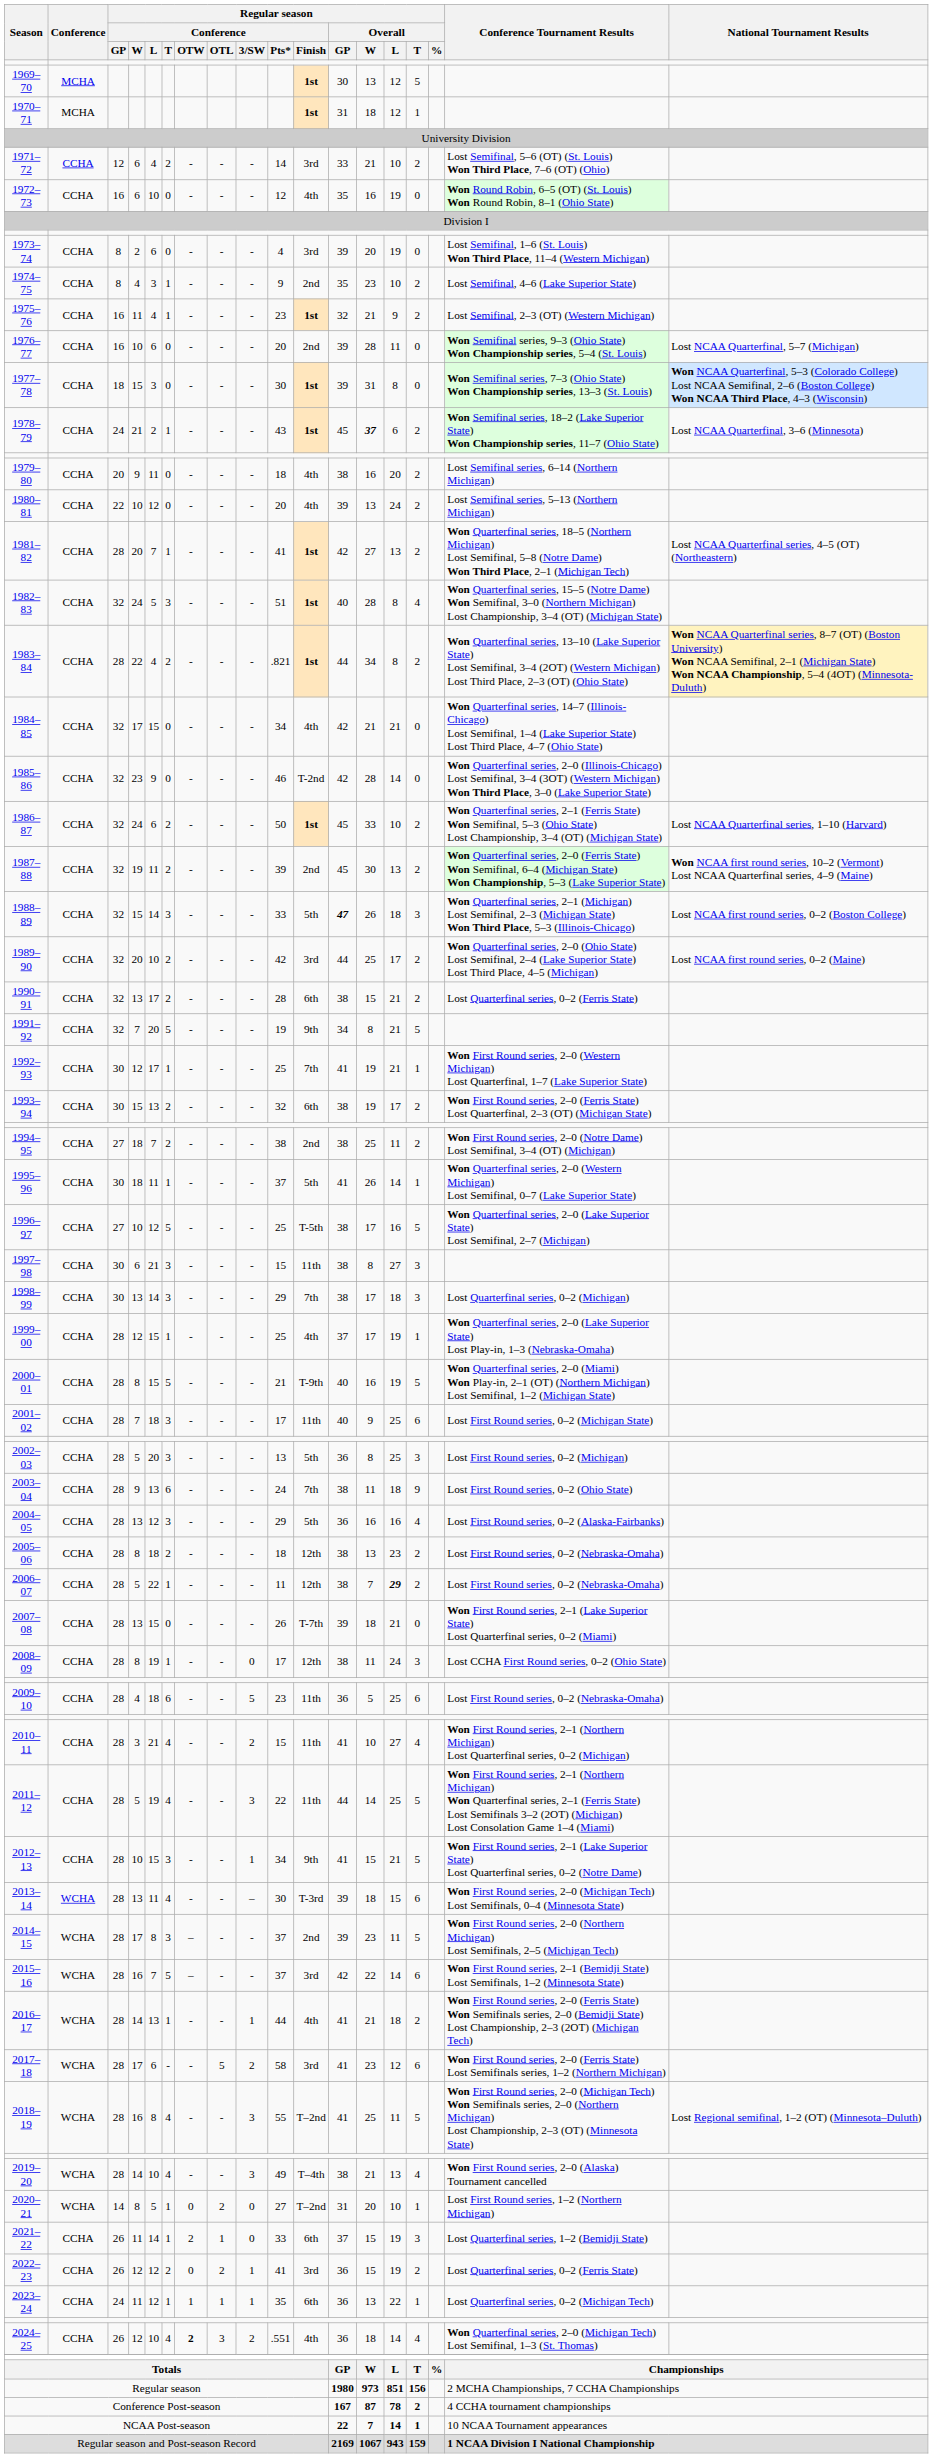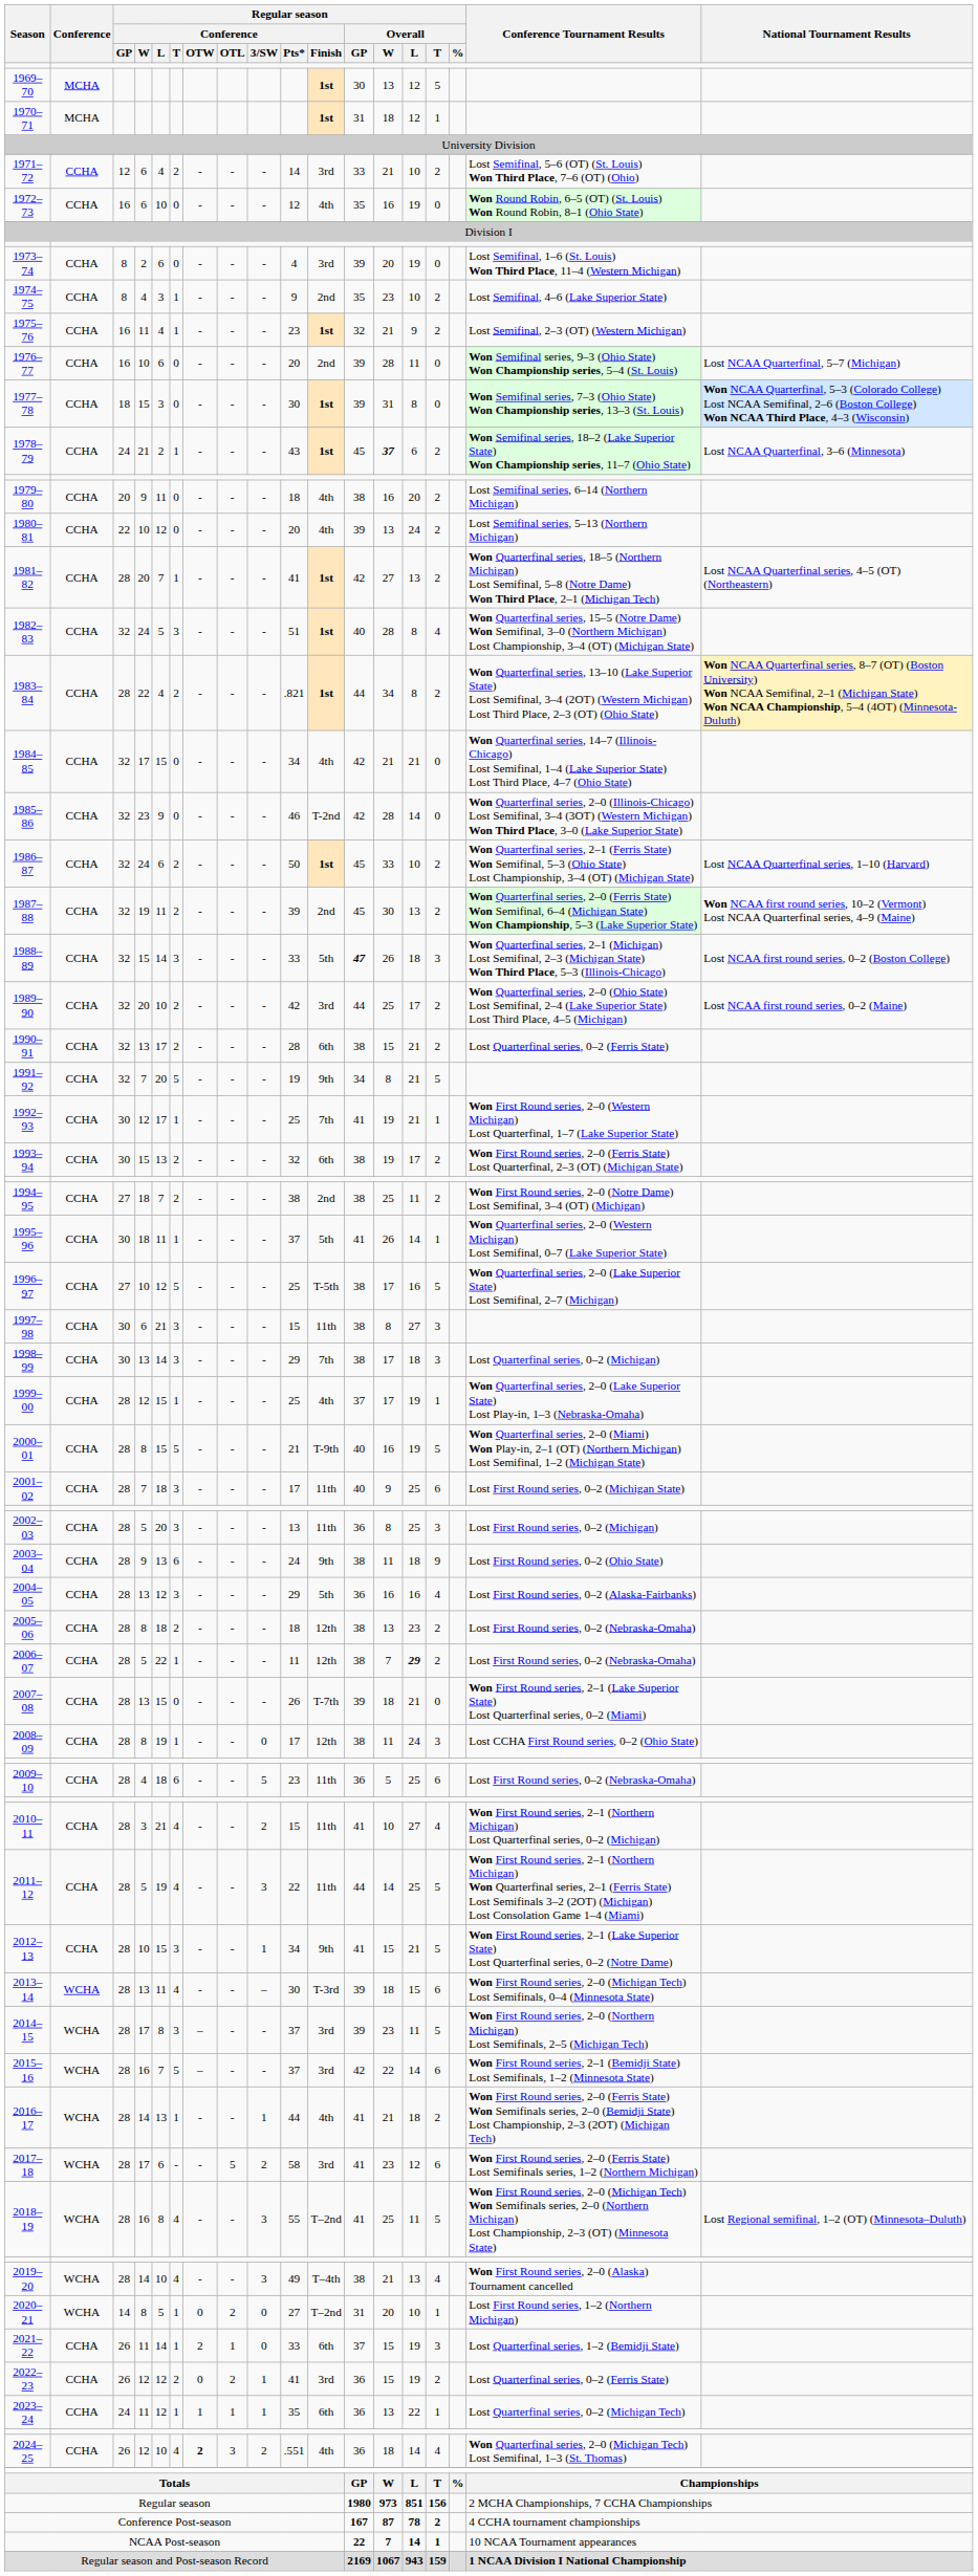2002–03 | Regular season / Conference / Finish: 5th -> 11th
2003–04 | Regular season / Conference / Finish: 7th -> 9th
2014–15 | Regular season / Conference / Finish: 2nd -> 3rd
